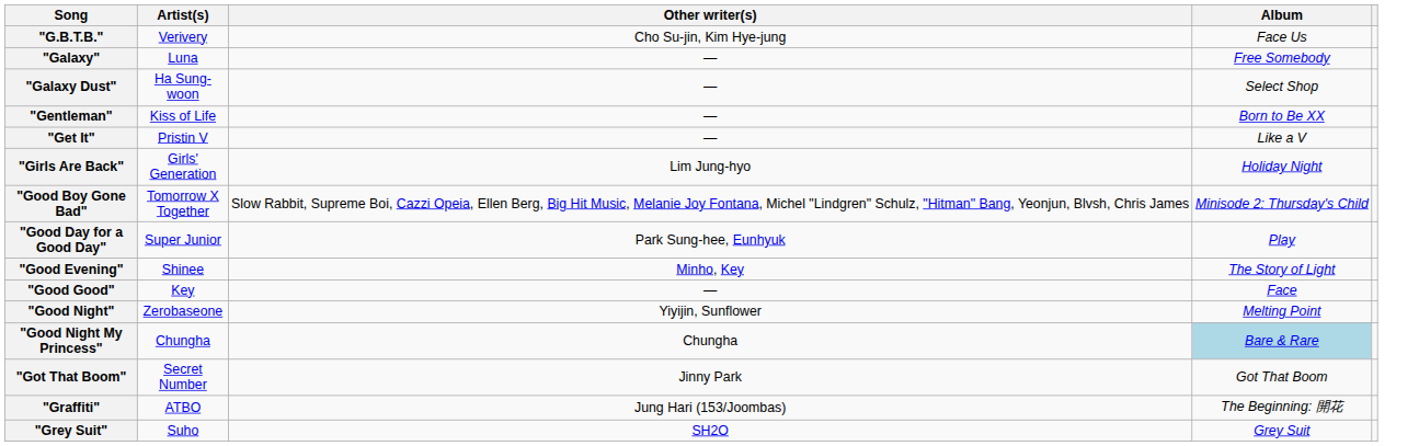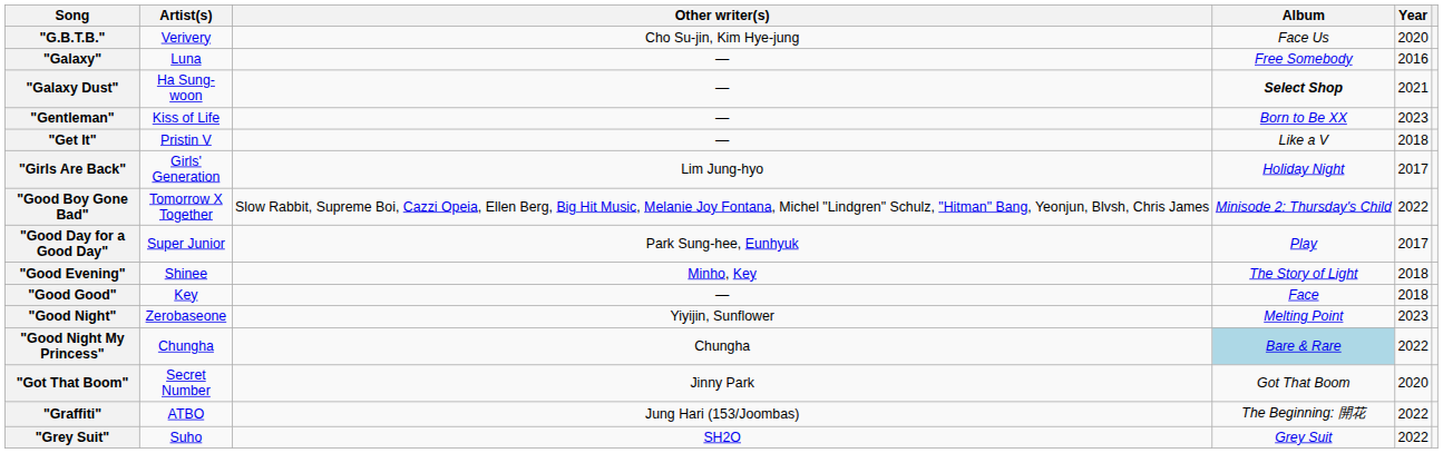+ column: Year | 2020 | 2016 | 2021 | 2023 | 2018 | 2017 | 2022 | 2017 | 2018 | 2018 | 2023 | 2022 | 2020 | 2022 | 2022
"Galaxy Dust" | Album: normal -> bold
